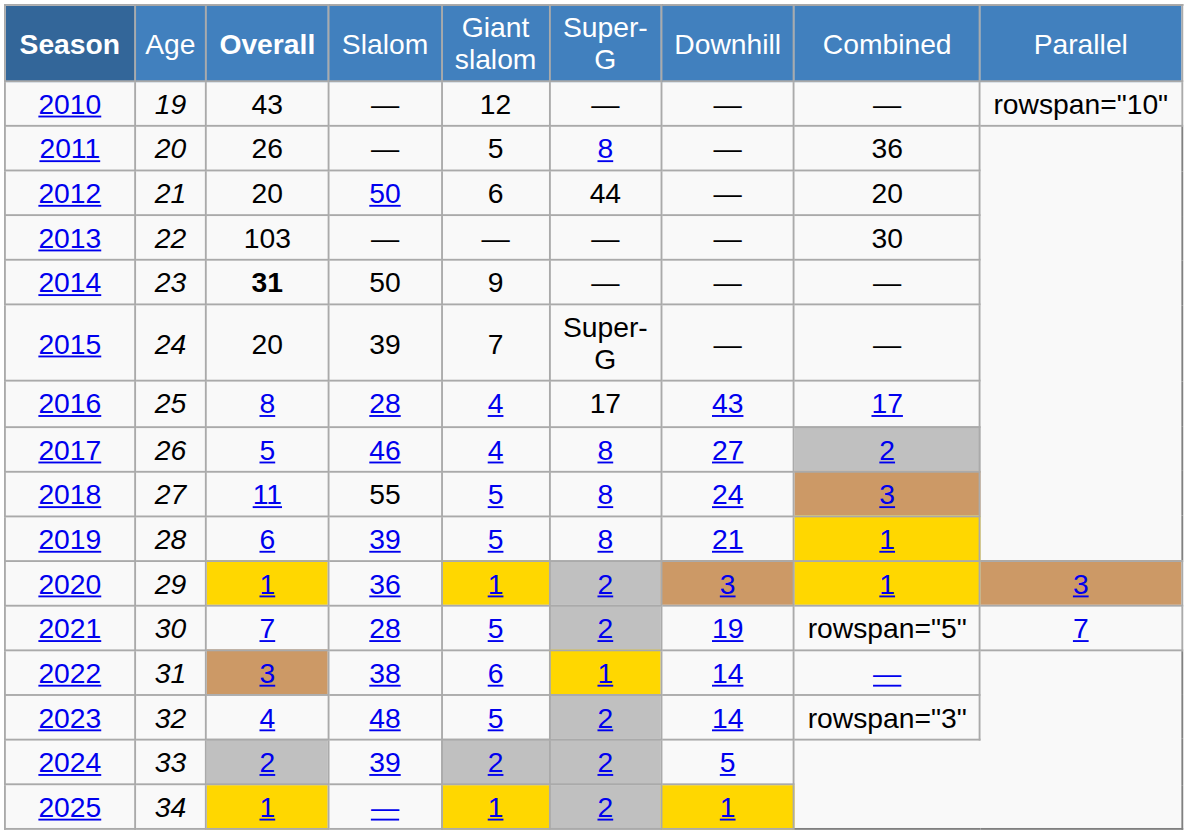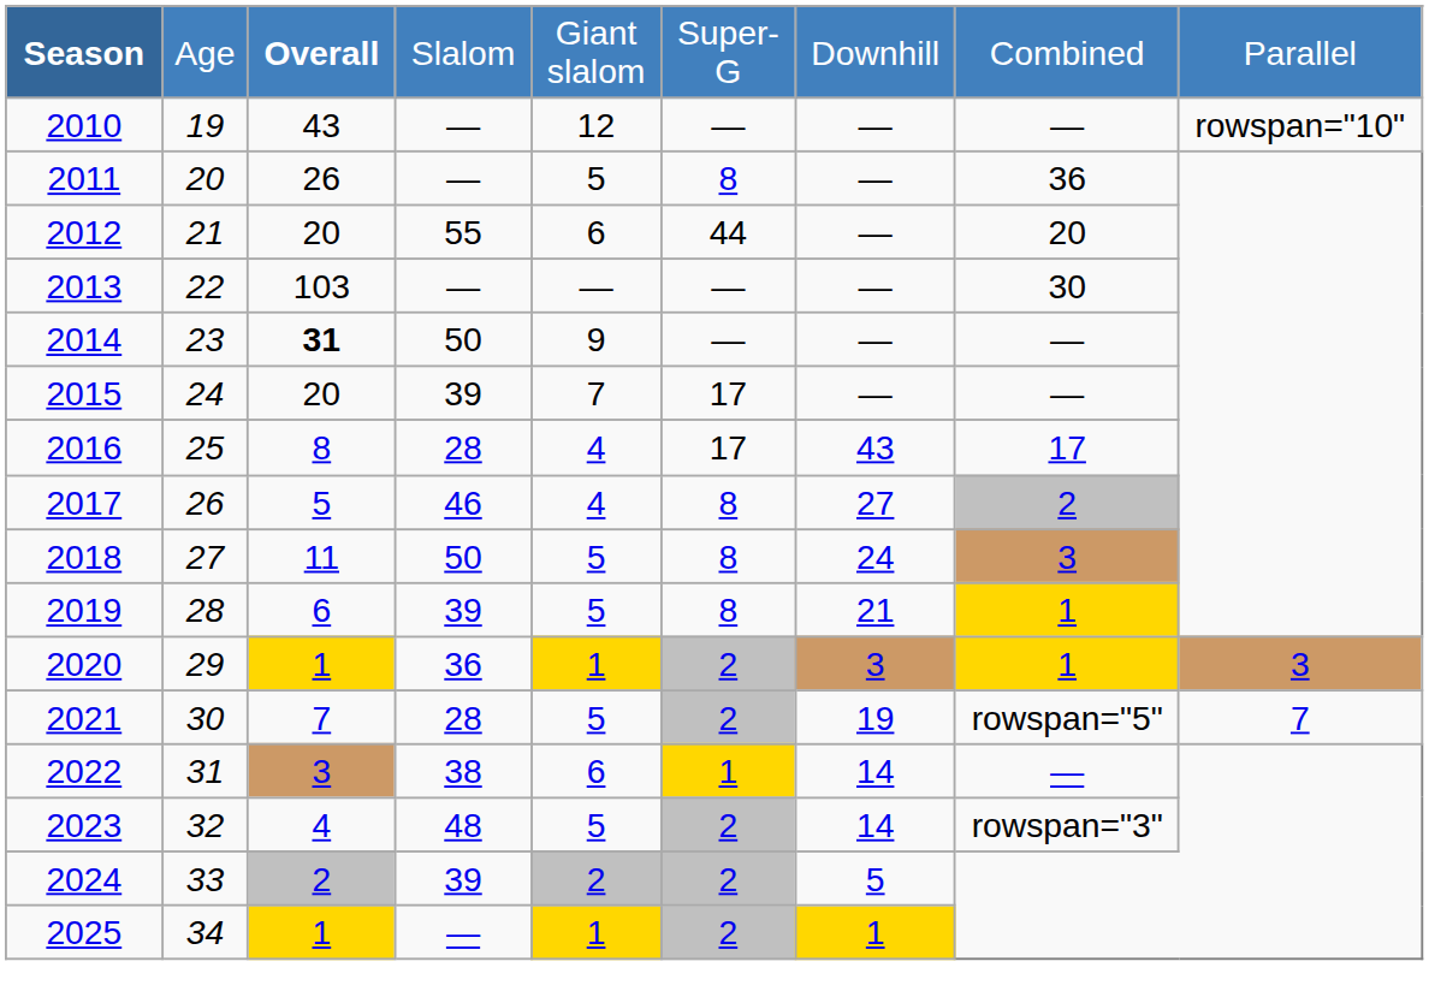2012 | column 4: 50 -> 55
2015 | column 6: Super-G -> 17
2018 | column 4: 55 -> 50
